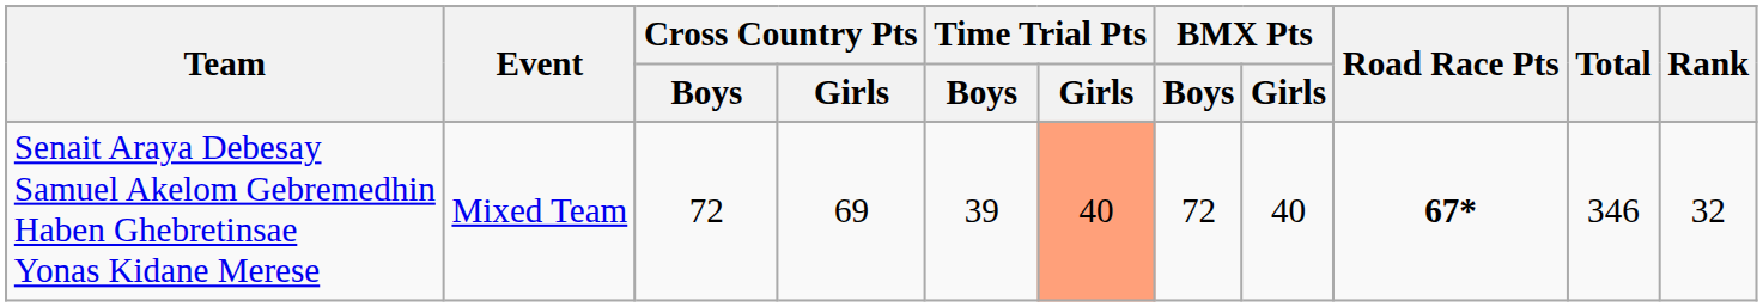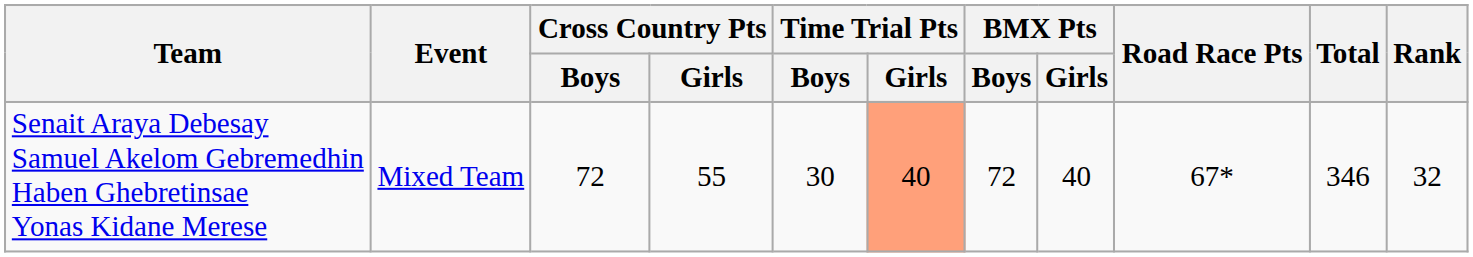row 3 | Cross Country Pts / Girls: 69 -> 55
row 3 | Time Trial Pts / Boys: 39 -> 30
row 3 | Road Race Pts: bold -> normal
